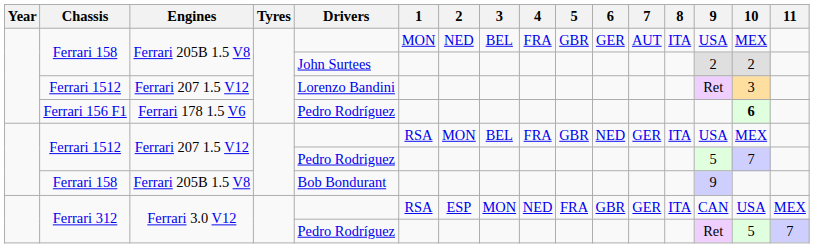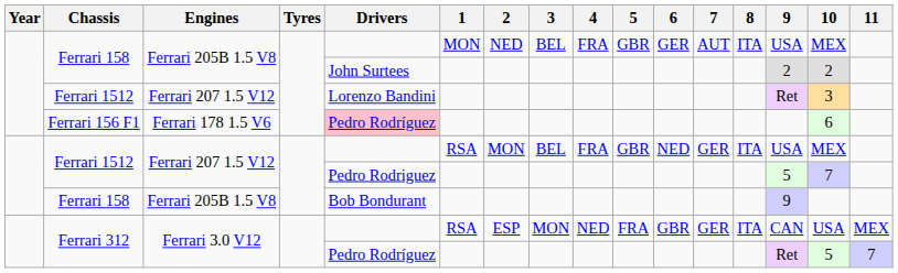Ferrari 156 F1 | Drivers: no background -> pink background
Ferrari 156 F1 | 10: bold -> normal
